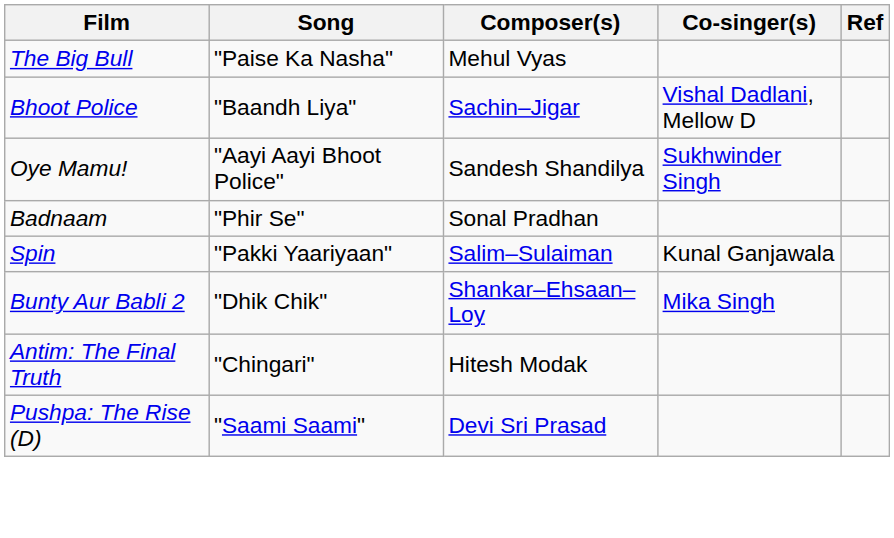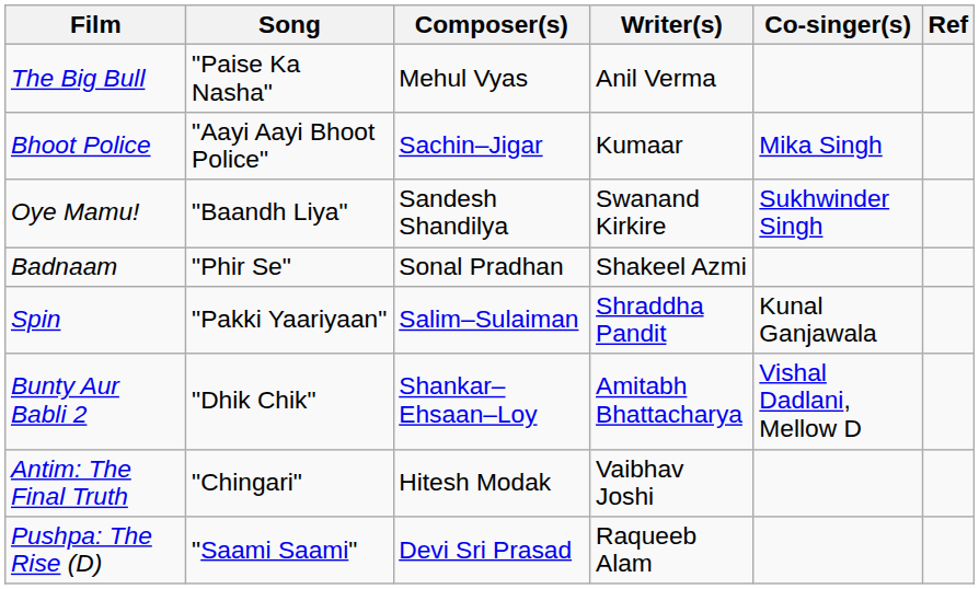+ column: Writer(s) | Anil Verma | Kumaar | Swanand Kirkire | Shakeel Azmi | Shraddha Pandit | Amitabh Bhattacharya | Vaibhav Joshi | Raqueeb Alam
Bhoot Police | Song: "Baandh Liya" -> "Aayi Aayi Bhoot Police"
Bhoot Police | Co-singer(s): Vishal Dadlani, Mellow D -> Mika Singh
Oye Mamu! | Song: "Aayi Aayi Bhoot Police" -> "Baandh Liya"
Bunty Aur Babli 2 | Co-singer(s): Mika Singh -> Vishal Dadlani, Mellow D
